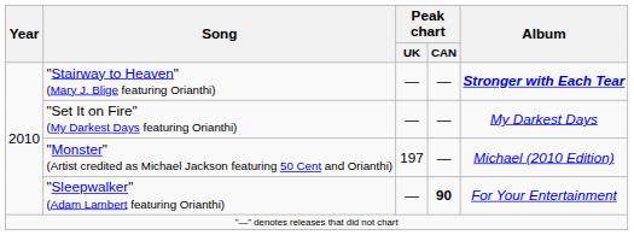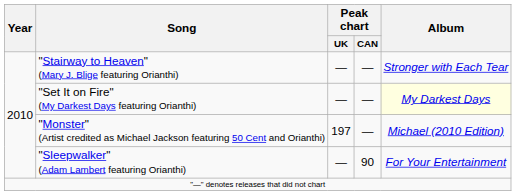"Stairway to Heaven" (Mary J. Blige featuring Orianthi) | Album: bold -> normal
"Set It on Fire" (My Darkest Days featuring Orianthi) | Album: no background -> lightyellow background
"Sleepwalker" (Adam Lambert featuring Orianthi) | Peak chart / CAN: bold -> normal
